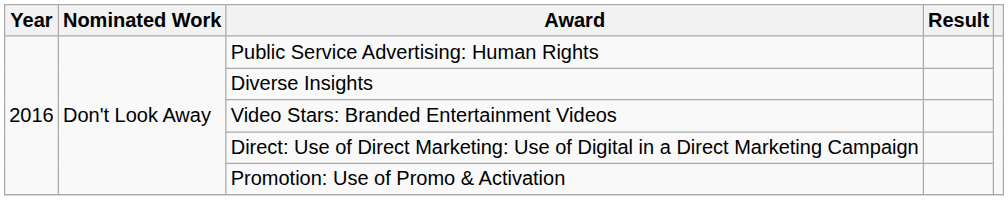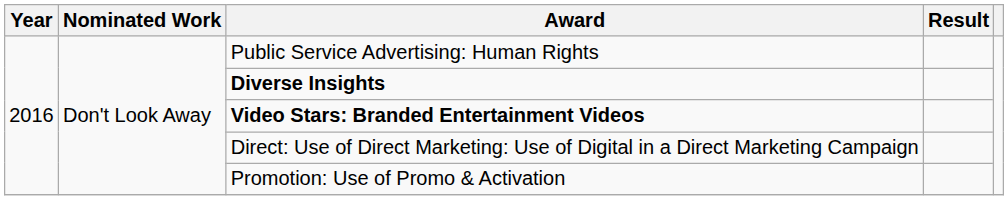Diverse Insights | Award: normal -> bold
Video Stars: Branded Entertainment Videos | Award: normal -> bold
